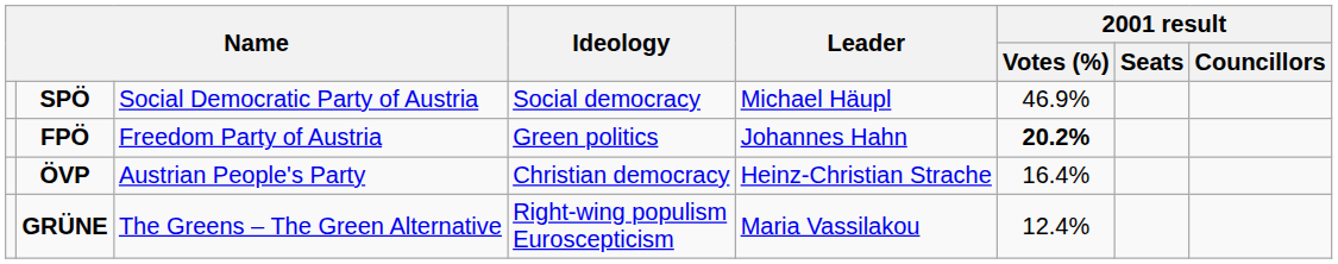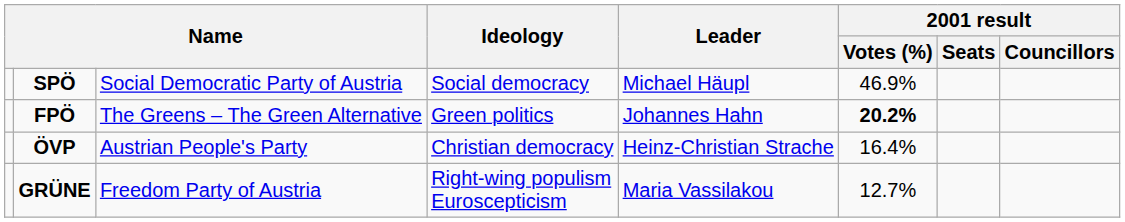FPÖ | column 3: Freedom Party of Austria -> The Greens – The Green Alternative
GRÜNE | column 3: The Greens – The Green Alternative -> Freedom Party of Austria
GRÜNE | 2001 result / Votes (%): 12.4% -> 12.7%
